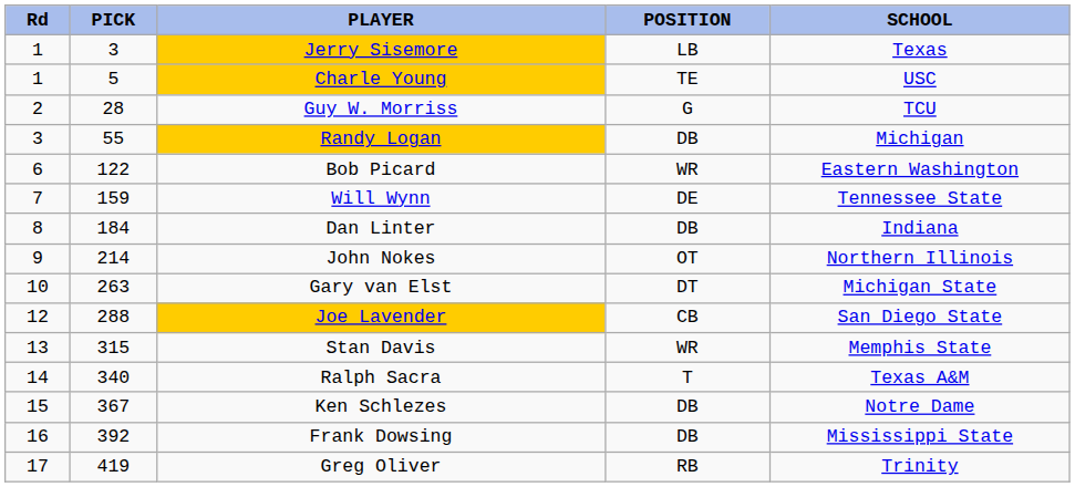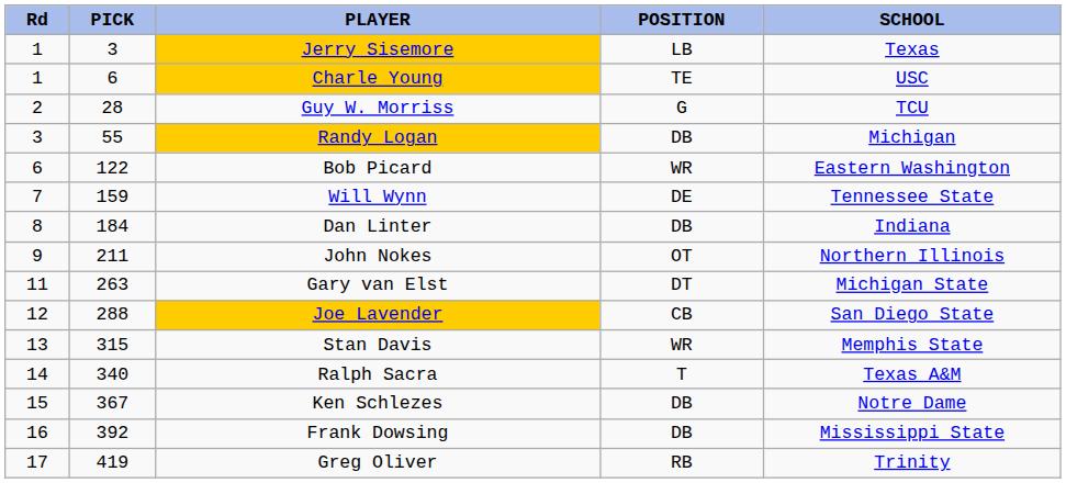Charle Young | PICK: 5 -> 6
John Nokes | PICK: 214 -> 211
Gary van Elst | Rd: 10 -> 11
